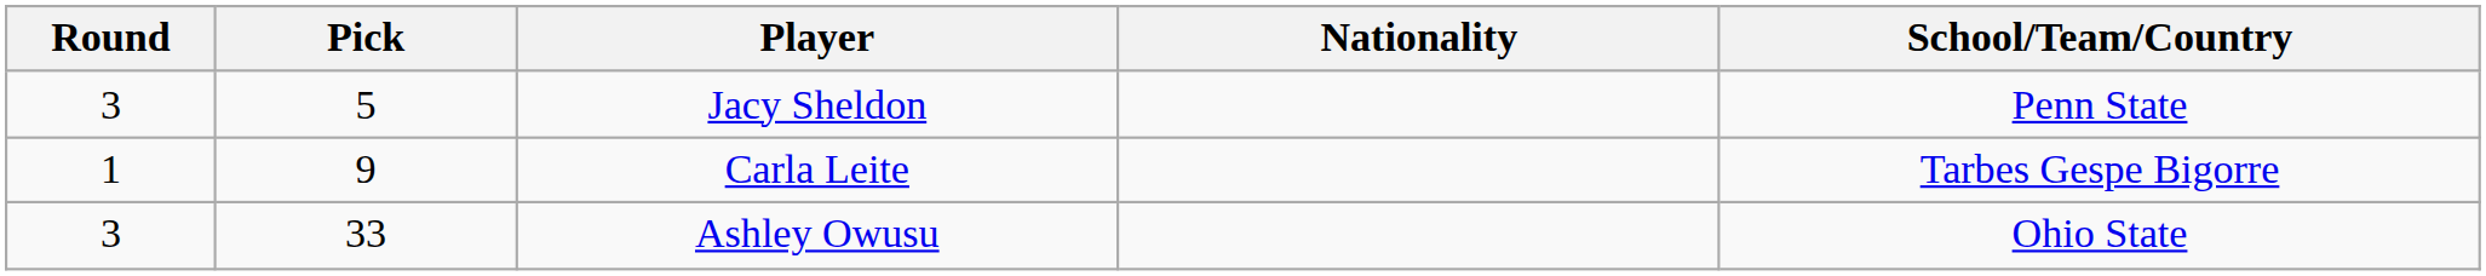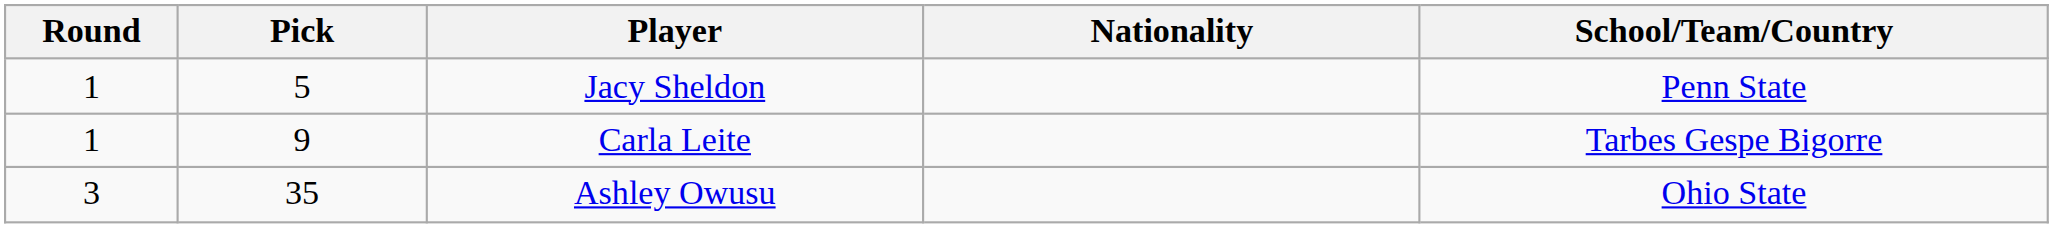Jacy Sheldon | Round: 3 -> 1
Ashley Owusu | Pick: 33 -> 35
